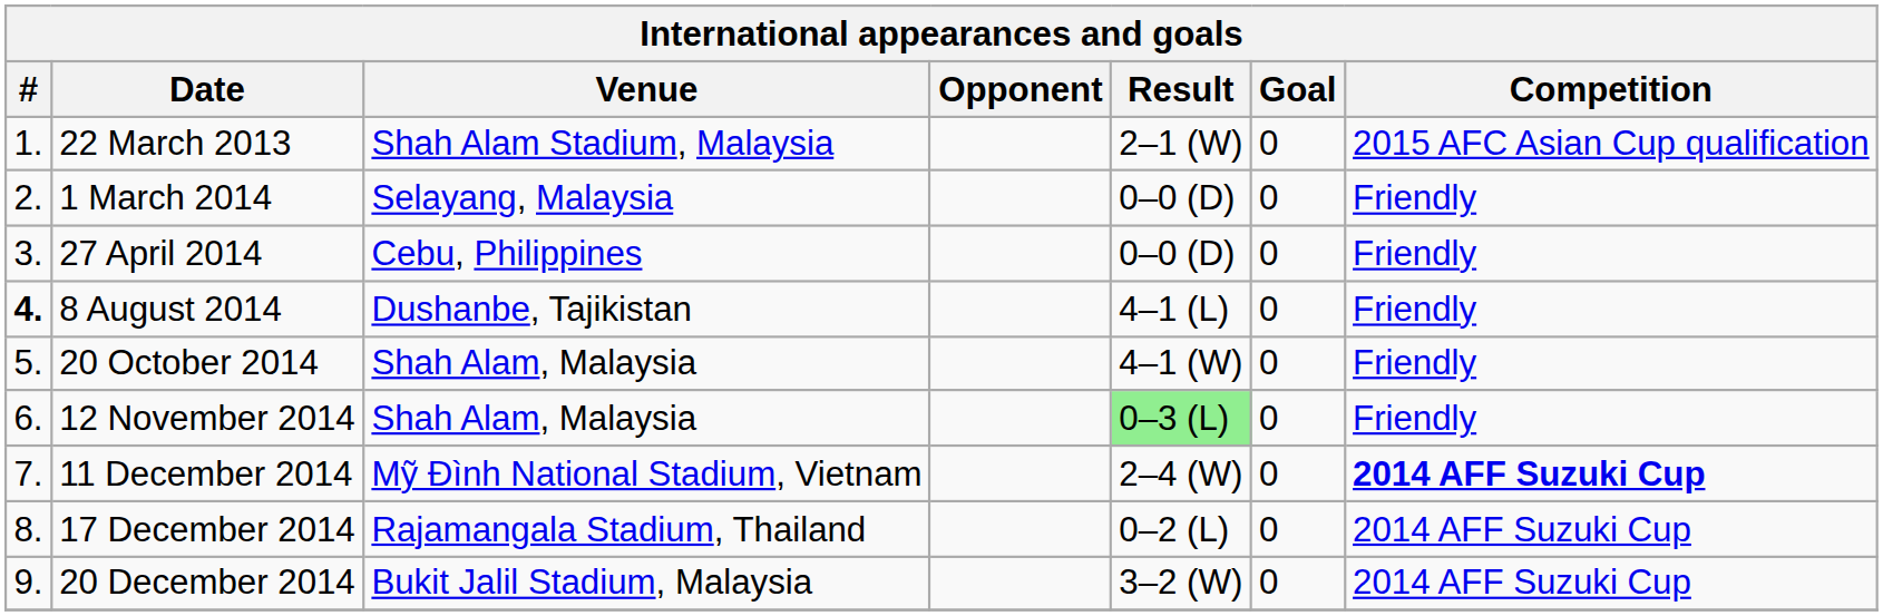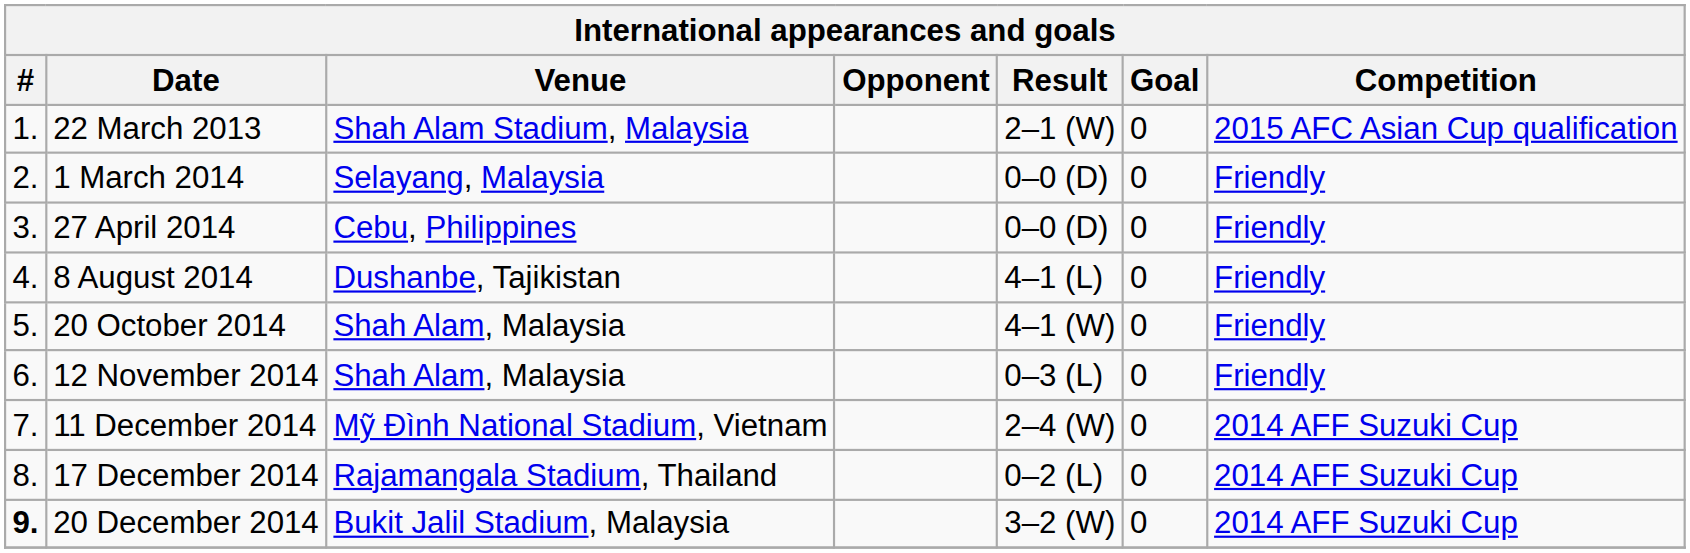8 August 2014 | #: bold -> normal
12 November 2014 | Result: lightgreen background -> no background
11 December 2014 | Competition: bold -> normal
20 December 2014 | #: normal -> bold
